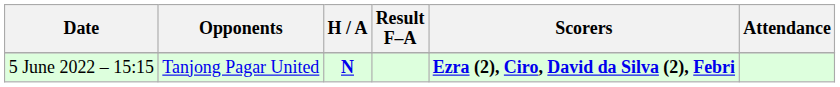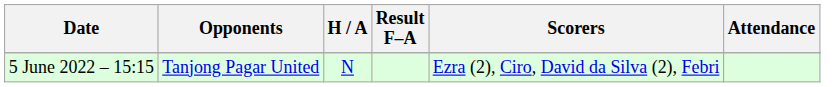5 June 2022 – 15:15 | H / A: bold -> normal
5 June 2022 – 15:15 | Scorers: bold -> normal
